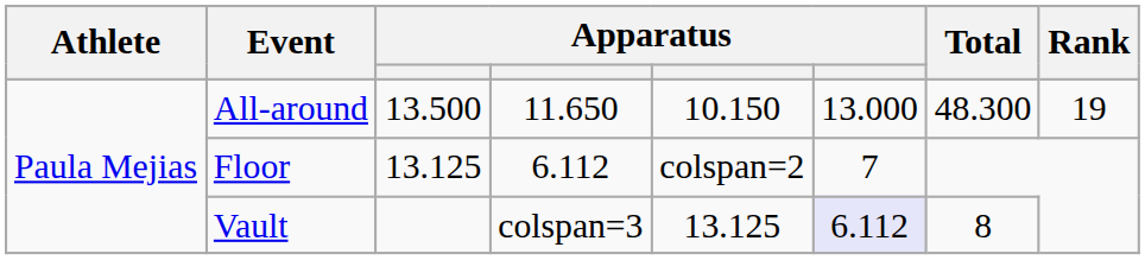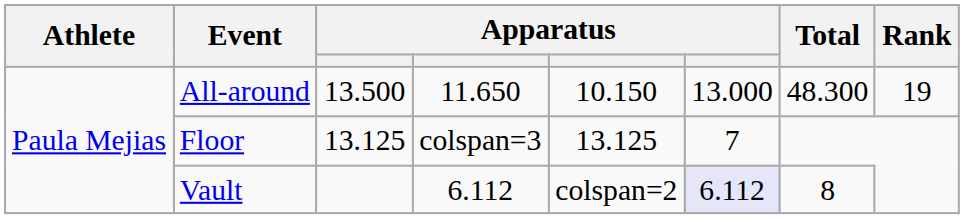Floor | column 4: 6.112 -> colspan=3
Floor | column 5: colspan=2 -> 13.125
Vault | column 4: colspan=3 -> 6.112
Vault | column 5: 13.125 -> colspan=2
